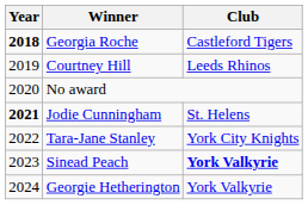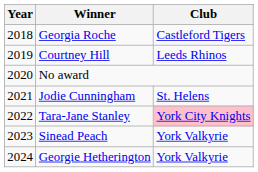Georgia Roche | Year: bold -> normal
Jodie Cunningham | Year: bold -> normal
Tara-Jane Stanley | Club: no background -> pink background
Sinead Peach | Club: bold -> normal
